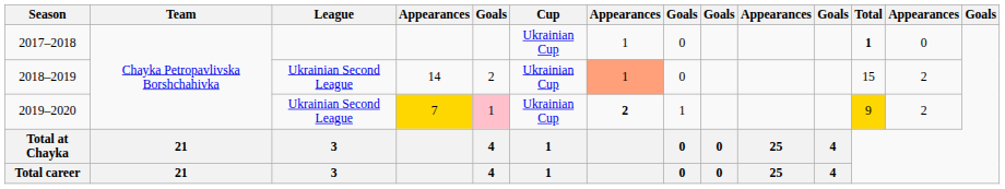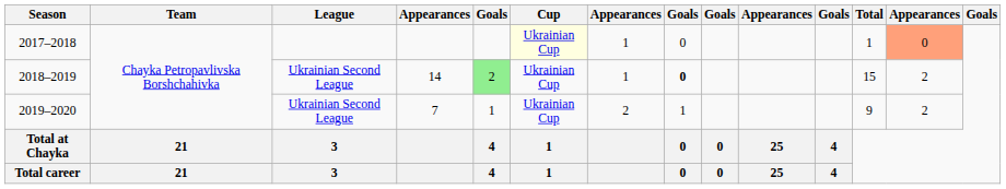2017–2018 | Cup: no background -> lightyellow background
2017–2018 | Total: bold -> normal
2017–2018 | column 13: no background -> lightsalmon background
2018–2019 | column 5: no background -> lightgreen background
2018–2019 | column 7: lightsalmon background -> no background
2018–2019 | column 8: normal -> bold
2019–2020 | column 4: gold background -> no background
2019–2020 | column 5: pink background -> no background
2019–2020 | column 7: bold -> normal
2019–2020 | Total: gold background -> no background
